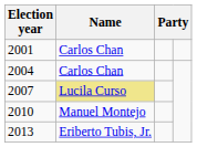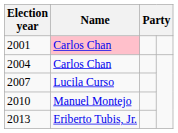2001 | Name: no background -> pink background
2007 | Name: khaki background -> no background
